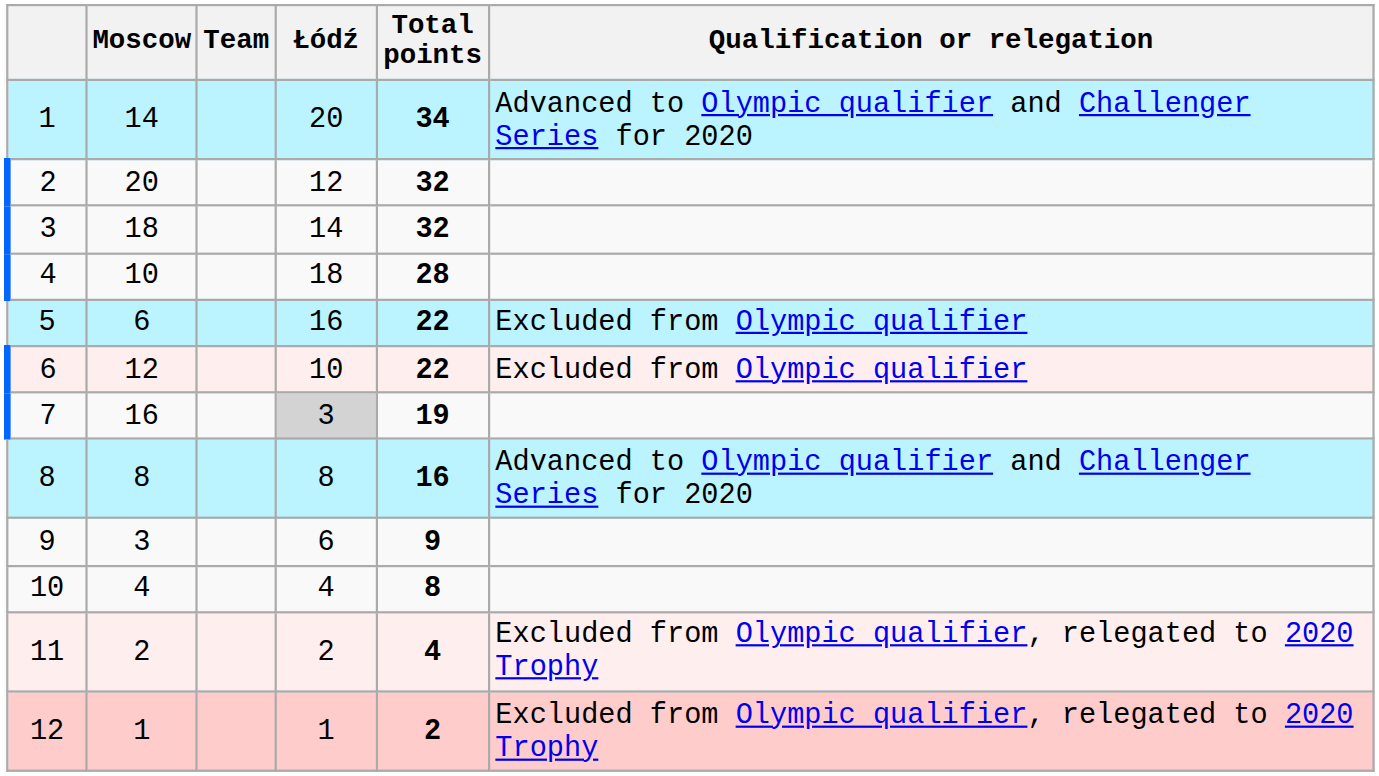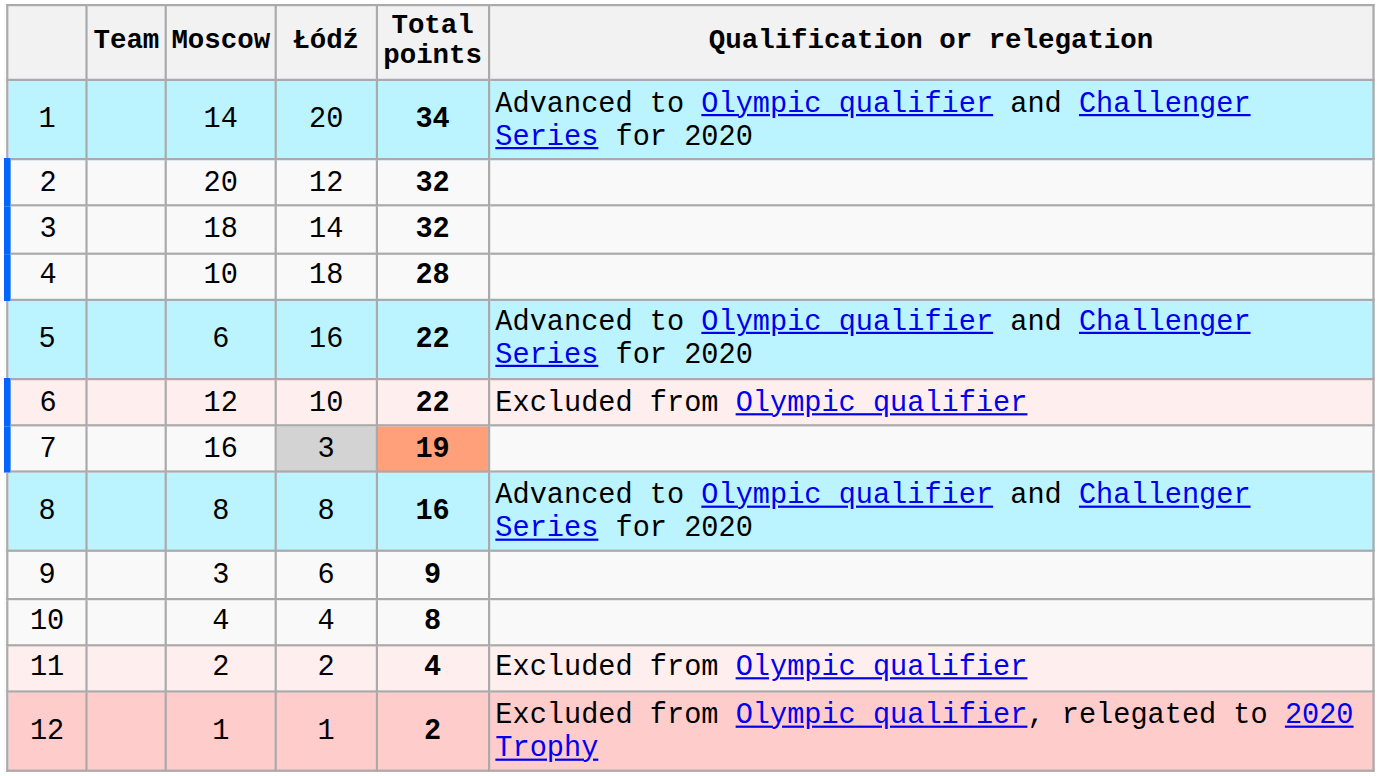columns swapped: Team <-> Moscow
5 | Qualification or relegation: Excluded from Olympic qualifier -> Advanced to Olympic qualifier and Challenger Series for 2020
7 | Total points: no background -> lightsalmon background
11 | Qualification or relegation: Excluded from Olympic qualifier, relegated to 2020 Trophy -> Excluded from Olympic qualifier
